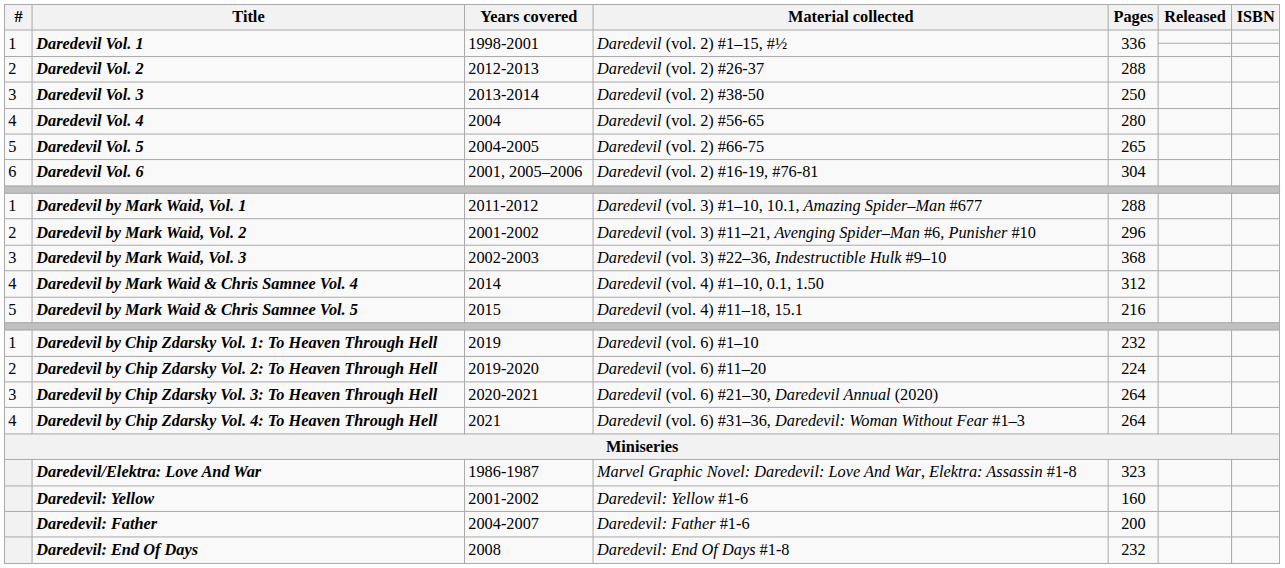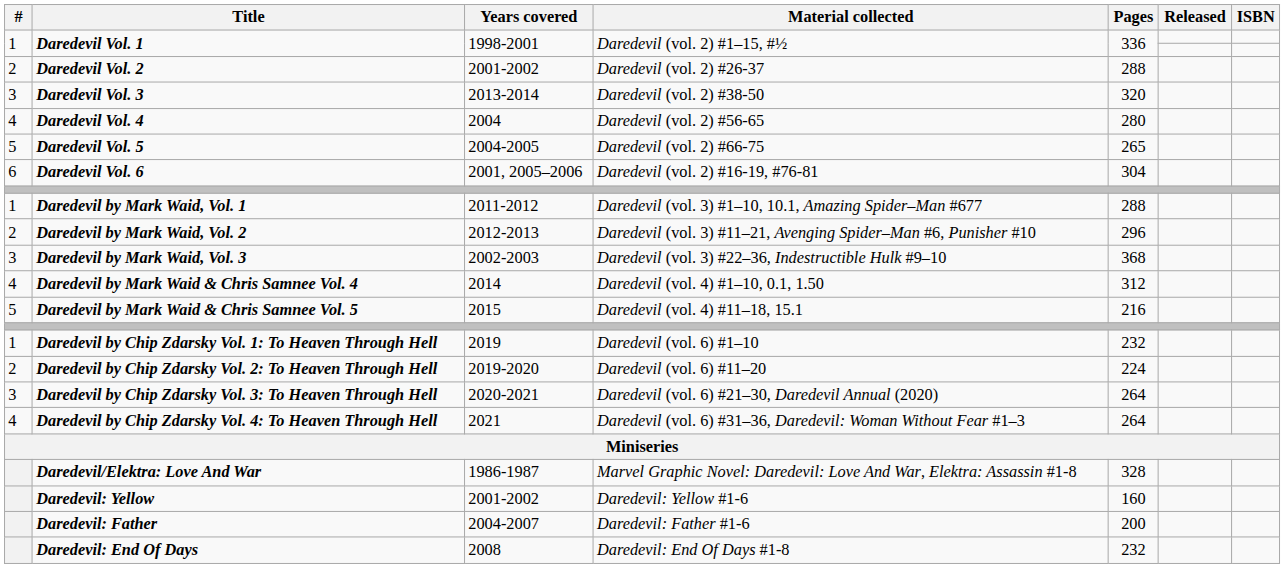Daredevil Vol. 2 | Years covered: 2012-2013 -> 2001-2002
Daredevil Vol. 3 | Pages: 250 -> 320
Daredevil by Mark Waid, Vol. 2 | Years covered: 2001-2002 -> 2012-2013
Daredevil/Elektra: Love And War | Pages: 323 -> 328
